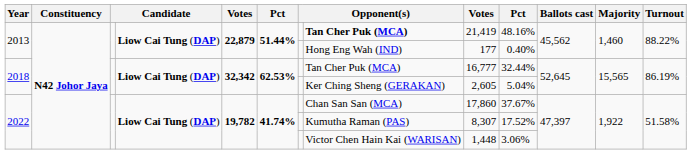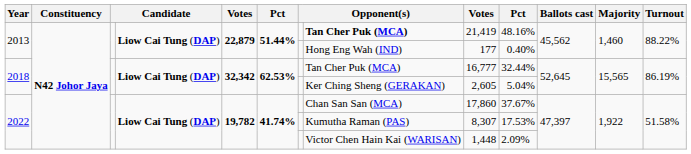row 7 | column 10: 17.52% -> 17.53%
row 8 | column 10: 3.06% -> 2.09%
